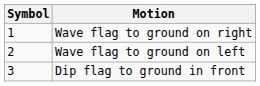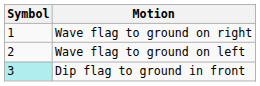Dip flag to ground in front | Symbol: no background -> paleturquoise background
